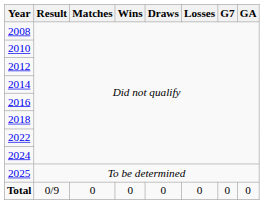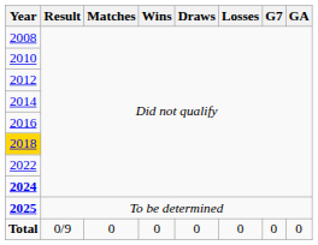2018 | Year: no background -> gold background
2024 | Year: normal -> bold
2025 | Year: normal -> bold
